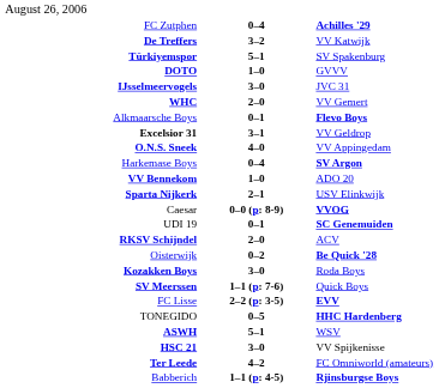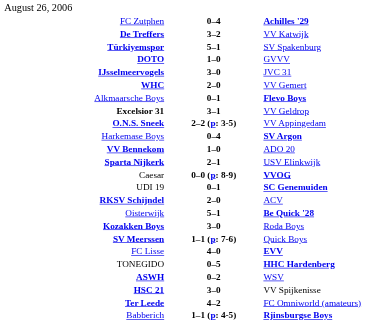O.N.S. Sneek | column 2: 4–0 -> 2–2 (p: 3-5)
Oisterwijk | column 2: 0–2 -> 5–1
FC Lisse | column 2: 2–2 (p: 3-5) -> 4–0
ASWH | column 2: 5–1 -> 0–2
